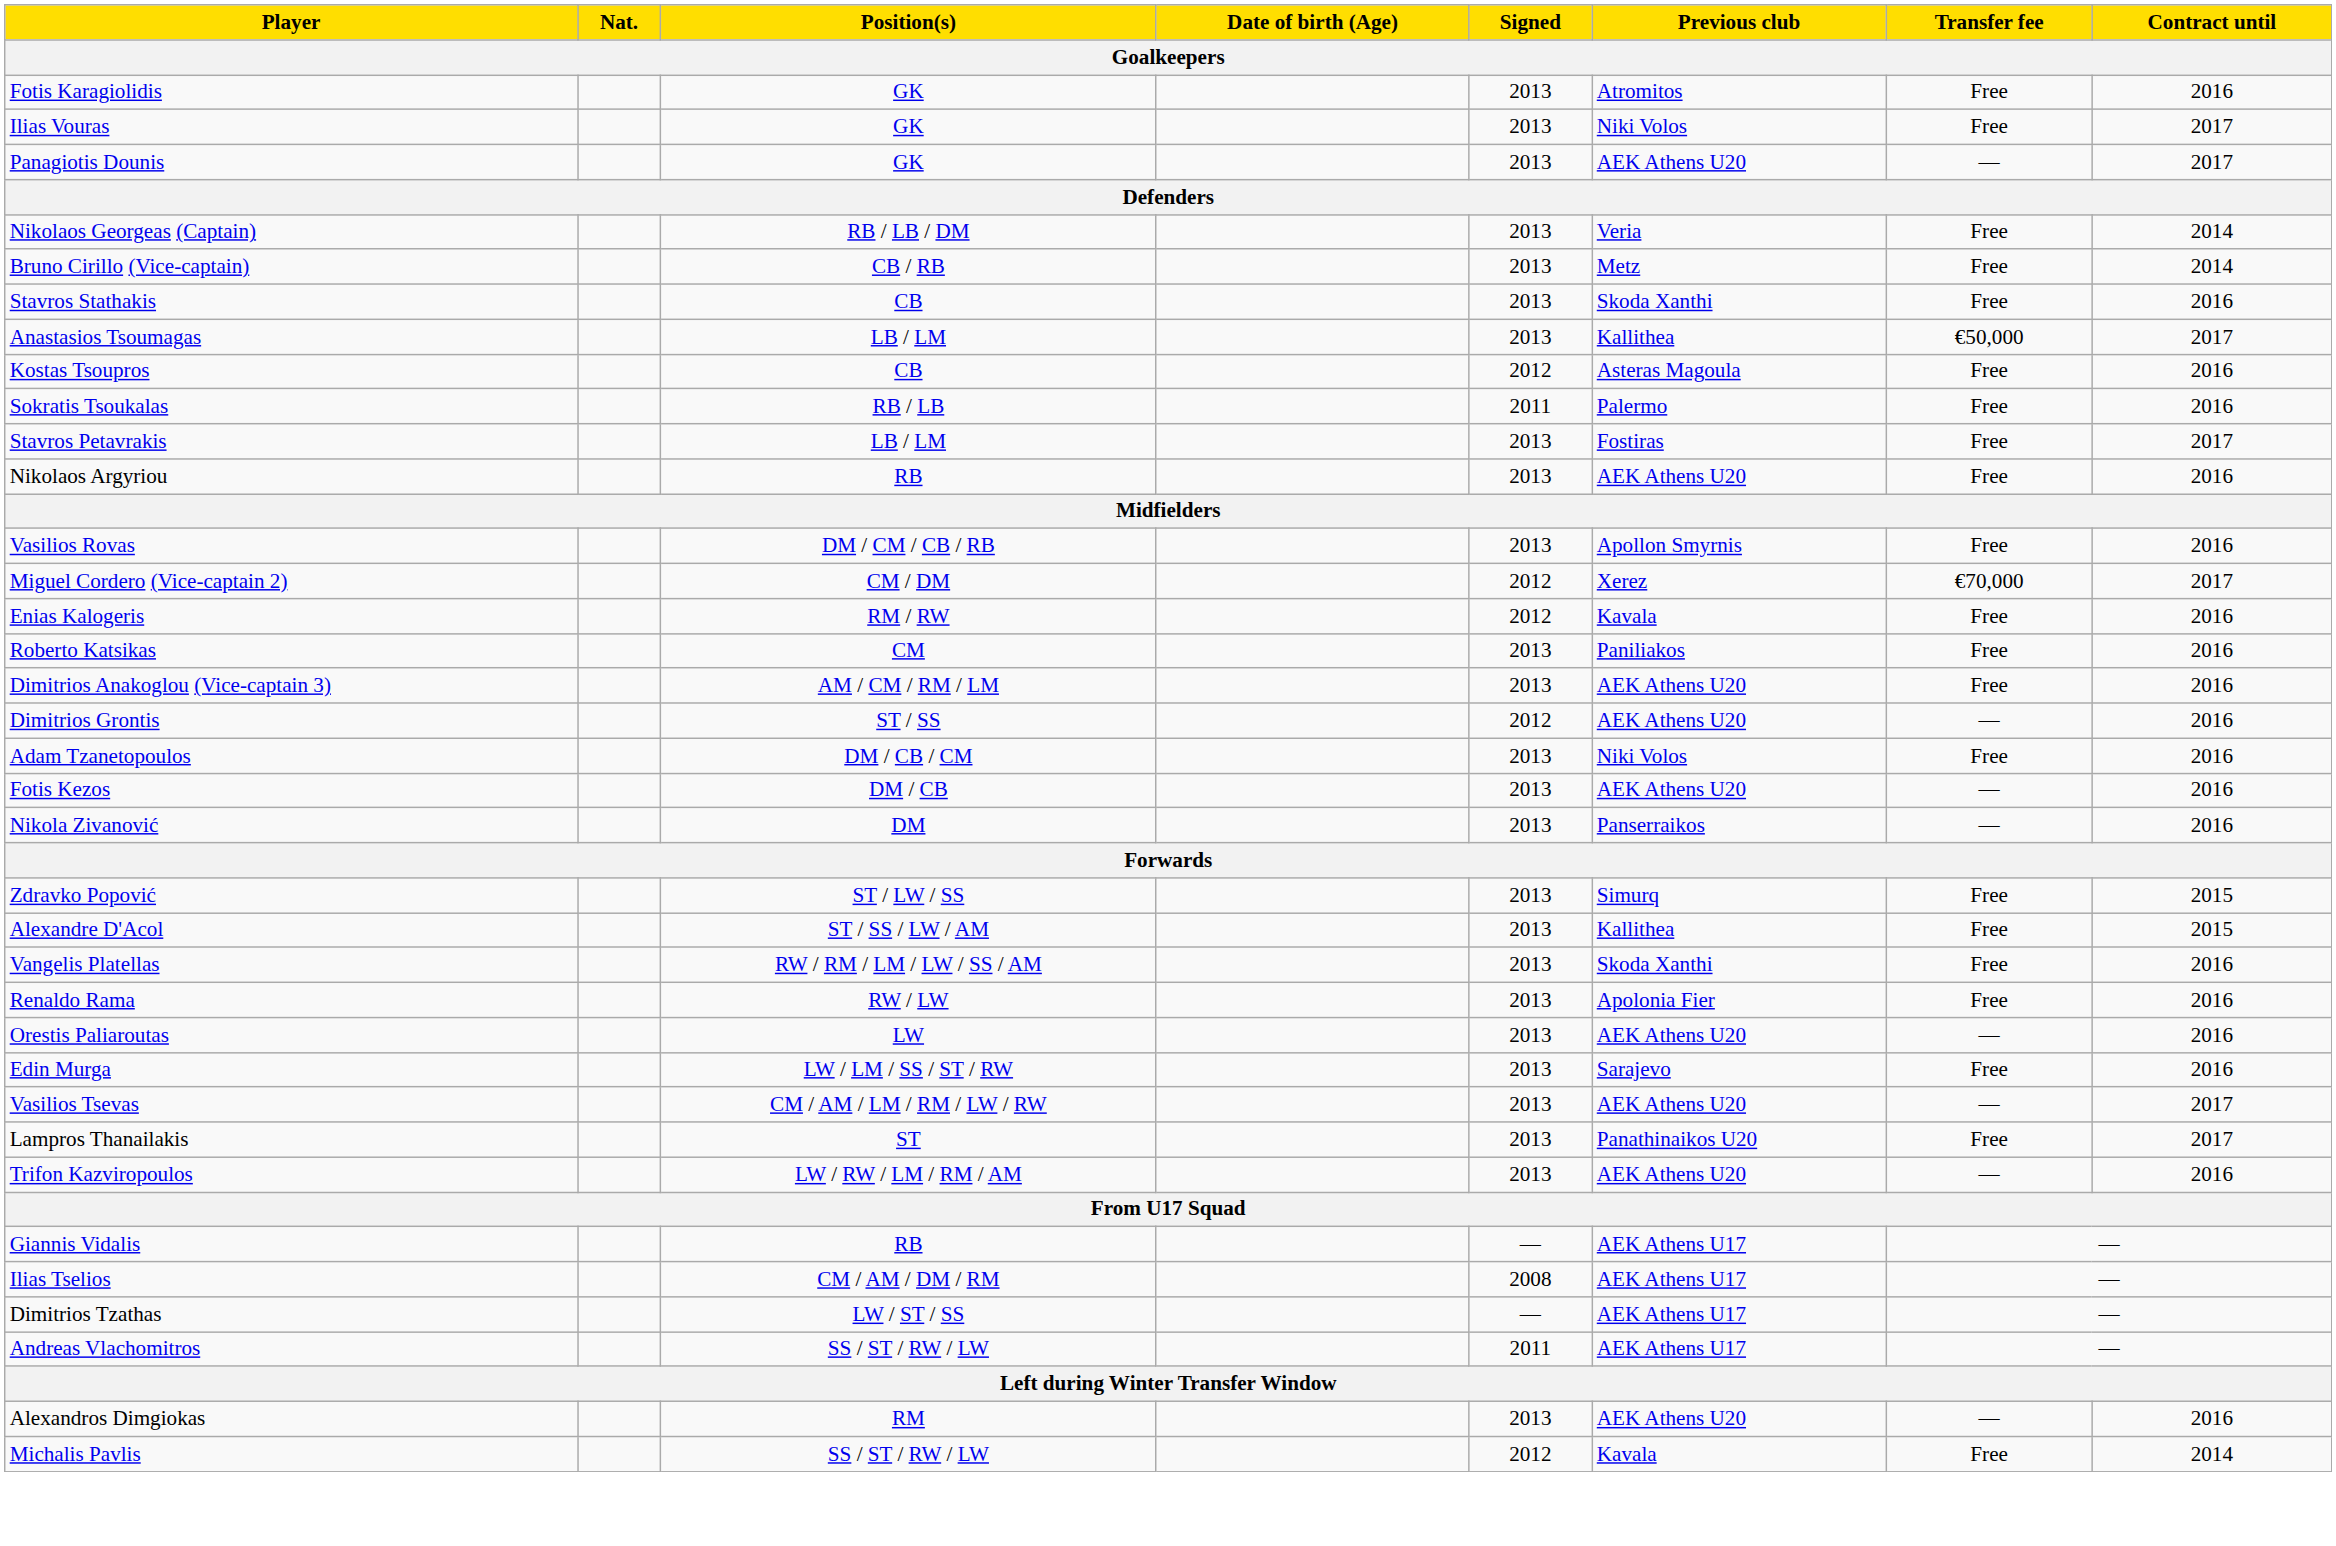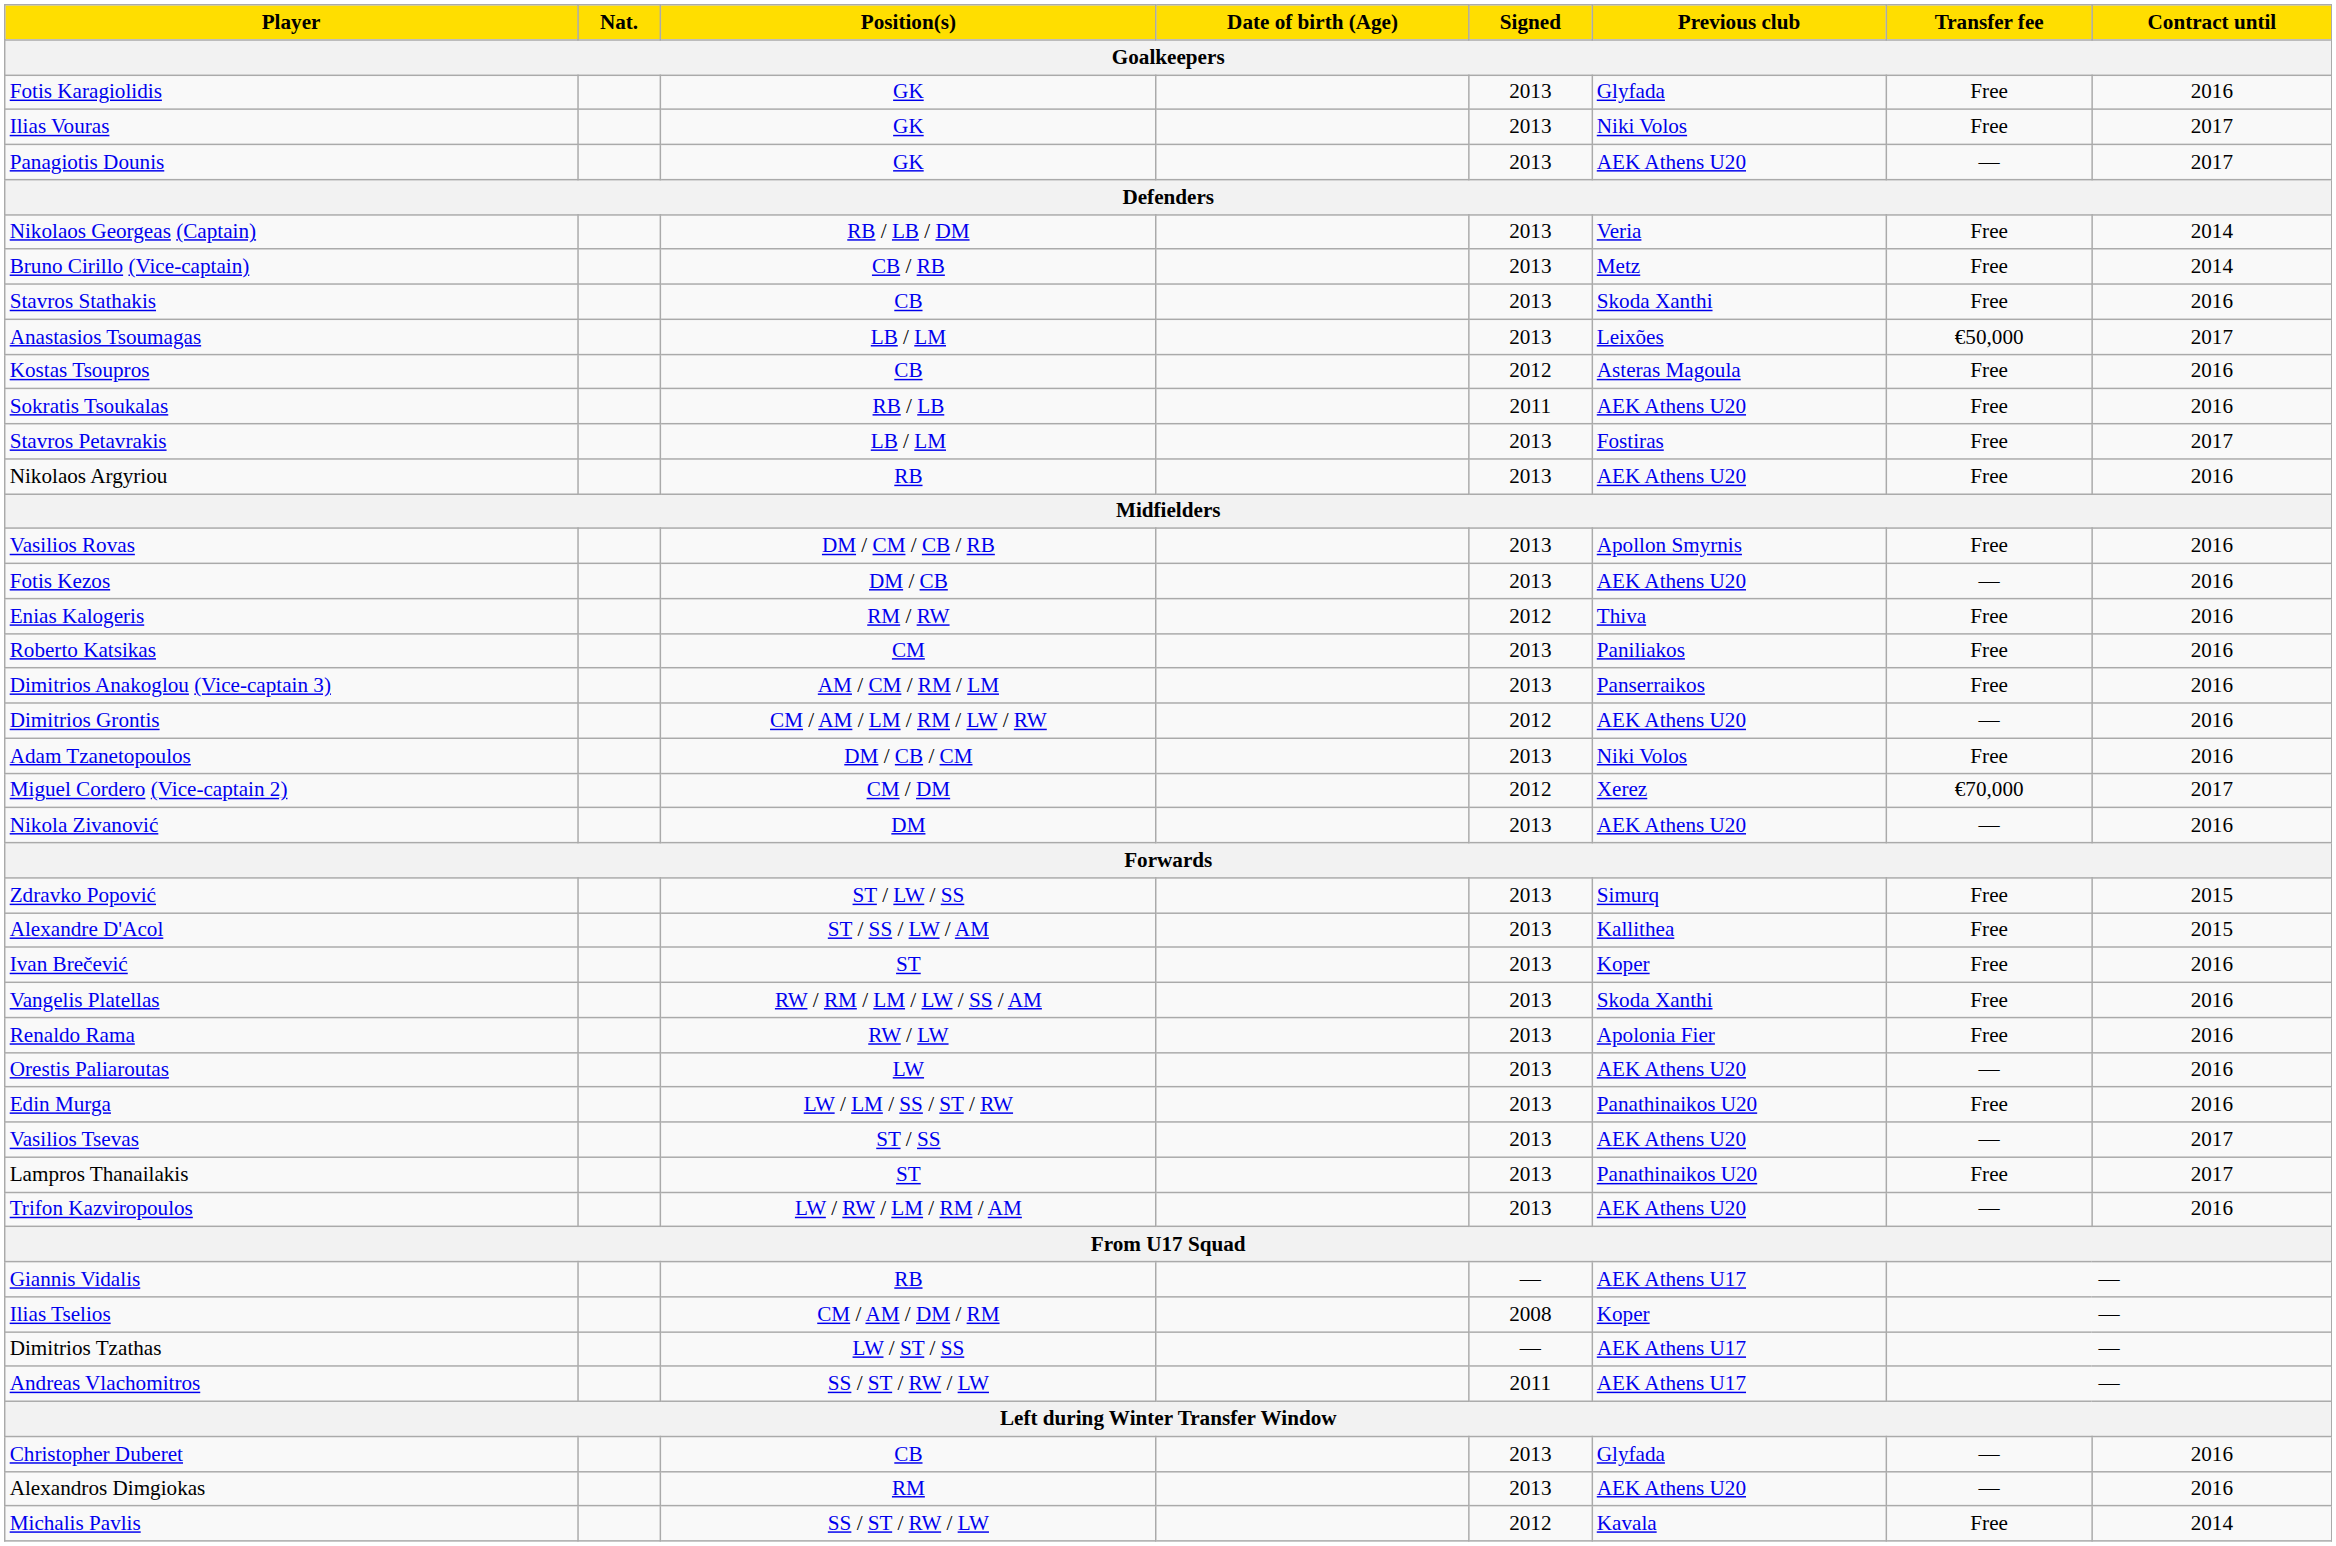Fotis Karagiolidis | Previous club: Atromitos -> Glyfada
Anastasios Tsoumagas | Previous club: Kallithea -> Leixões
Sokratis Tsoukalas | Previous club: Palermo -> AEK Athens U20
rows swapped: Miguel Cordero (Vice-captain 2) <-> Fotis Kezos
Enias Kalogeris | Previous club: Kavala -> Thiva
Dimitrios Anakoglou (Vice-captain 3) | Previous club: AEK Athens U20 -> Panserraikos
Dimitrios Grontis | Position(s): ST / SS -> CM / AM / LM / RM / LW / RW
Nikola Zivanović | Previous club: Panserraikos -> AEK Athens U20
+ row: Ivan Brečević | ST | 2013 | Koper | Free | 2016
Edin Murga | Previous club: Sarajevo -> Panathinaikos U20
Vasilios Tsevas | Position(s): CM / AM / LM / RM / LW / RW -> ST / SS
Ilias Tselios | Previous club: AEK Athens U17 -> Koper
+ row: Christopher Duberet | CB | 2013 | Glyfada | — | 2016
